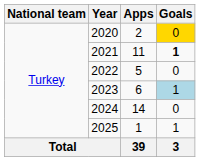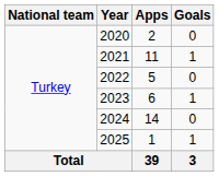2020 | Goals: gold background -> no background
2021 | Goals: bold -> normal
2023 | Goals: lightblue background -> no background
